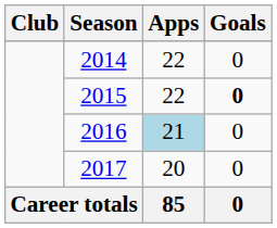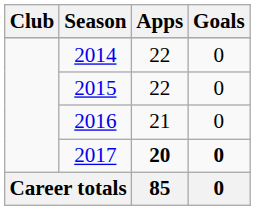2015 | Goals: bold -> normal
2016 | Apps: lightblue background -> no background
2017 | Apps: normal -> bold
2017 | Goals: normal -> bold
